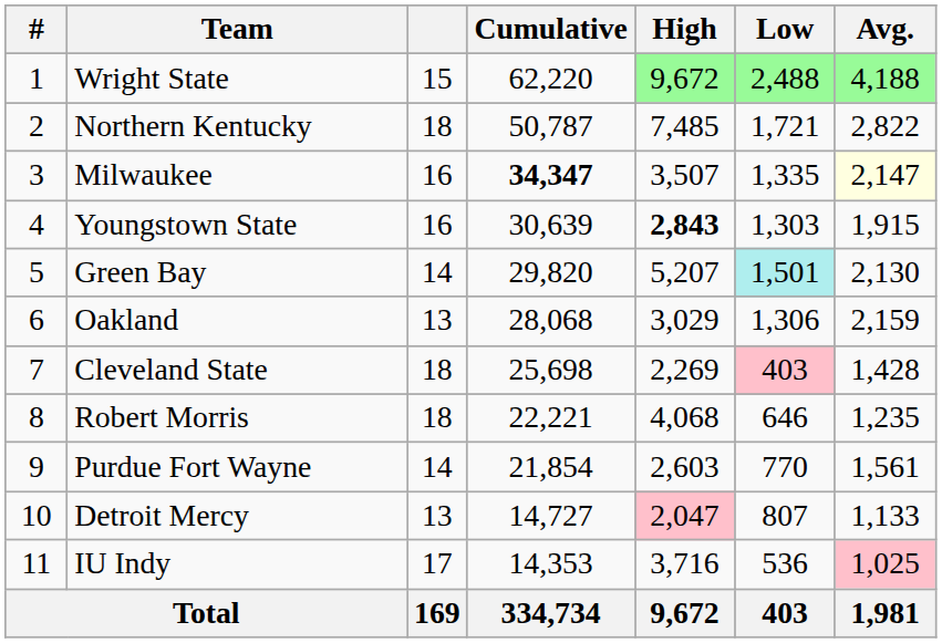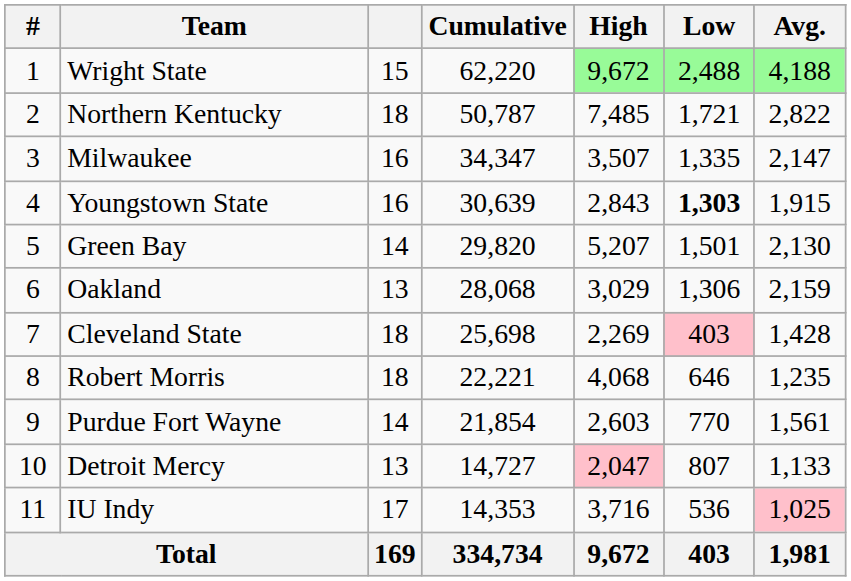Milwaukee | Cumulative: bold -> normal
Milwaukee | Avg.: lightyellow background -> no background
Youngstown State | High: bold -> normal
Youngstown State | Low: normal -> bold
Green Bay | Low: paleturquoise background -> no background
